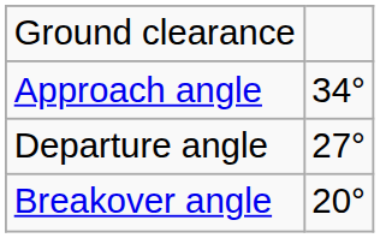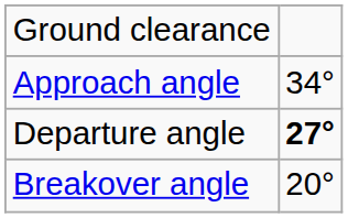Departure angle | column 2: normal -> bold
